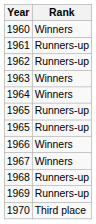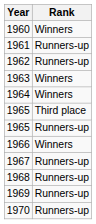row 7 | Rank: Runners-up -> Third place
row 10 | Rank: Winners -> Runners-up
row 13 | Rank: Third place -> Runners-up
